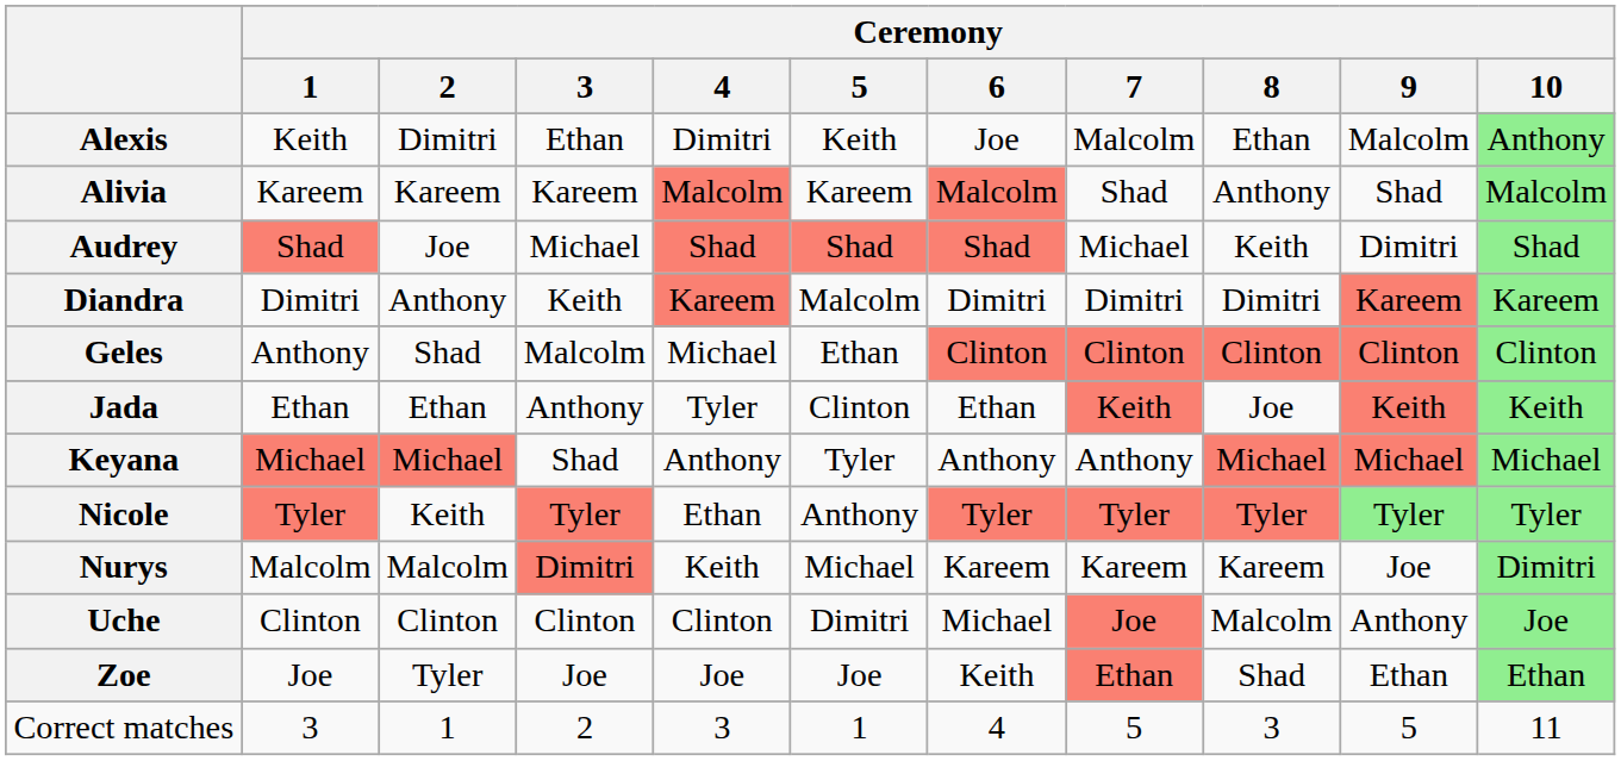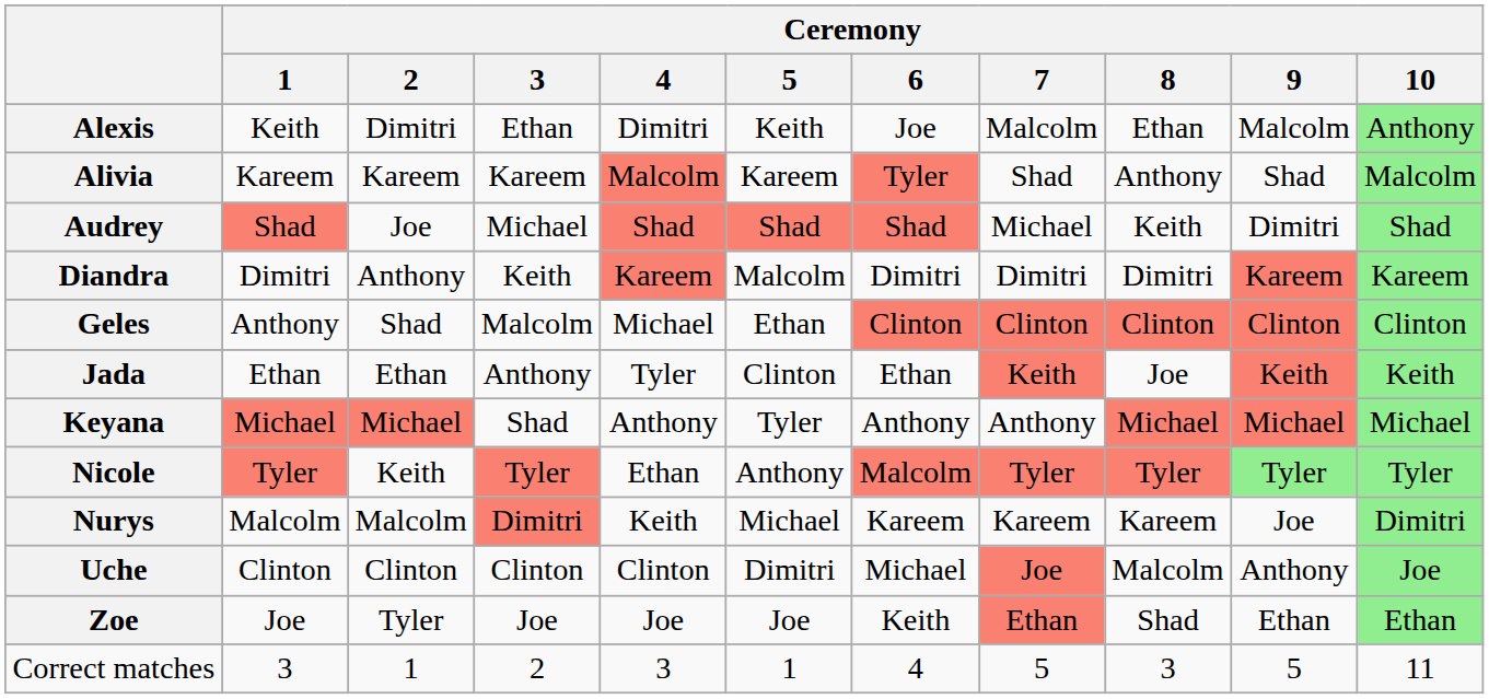Alivia | Ceremony / 6: Malcolm -> Tyler
Nicole | Ceremony / 6: Tyler -> Malcolm
